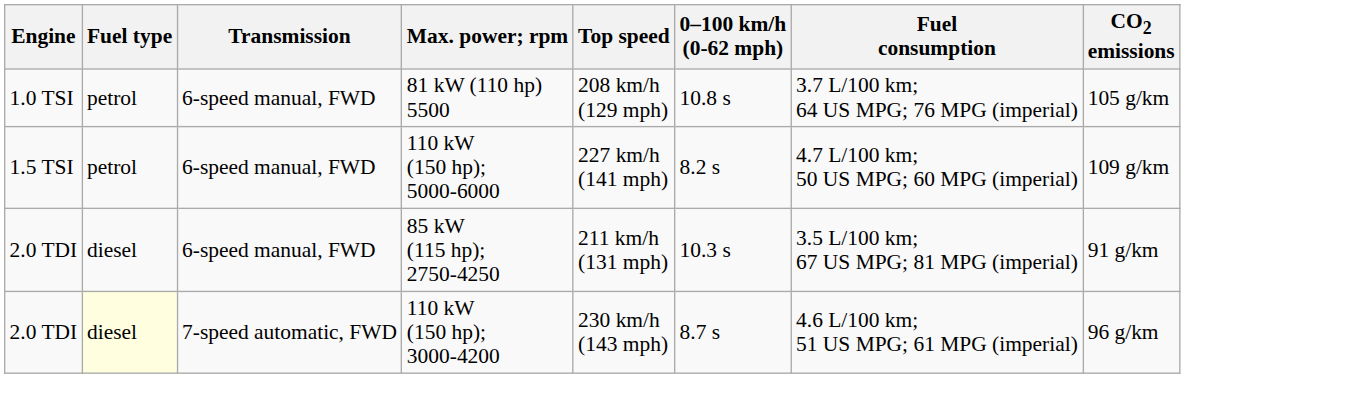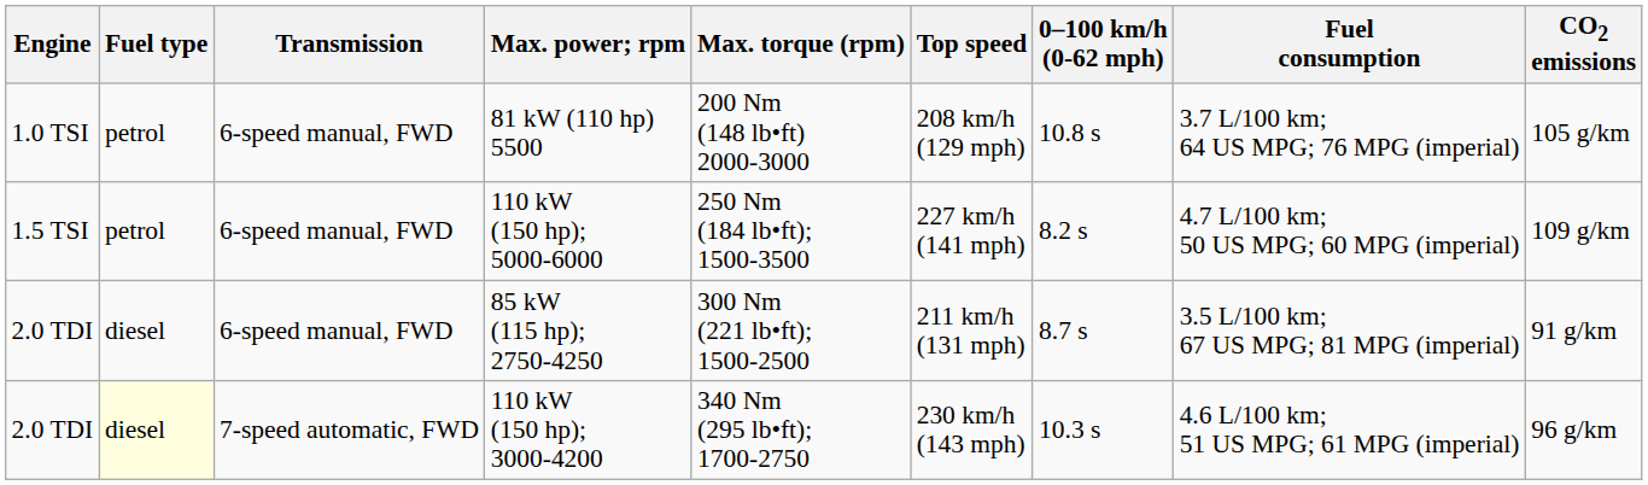+ column: Max. torque (rpm) | 200 Nm (148 lb•ft) 2000-3000 | 250 Nm (184 lb•ft); 1500-3500 | 300 Nm (221 lb•ft); 1500-2500 | 340 Nm (295 lb•ft); 1700-2750
85 kW (115 hp); 2750-4250 | 0–100 km/h (0-62 mph): 10.3 s -> 8.7 s
110 kW (150 hp); 3000-4200 | 0–100 km/h (0-62 mph): 8.7 s -> 10.3 s
